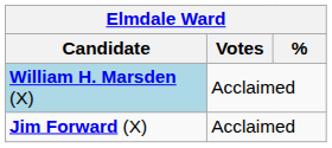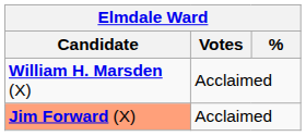William H. Marsden (X) | Candidate: lightblue background -> no background
Jim Forward (X) | Candidate: no background -> lightsalmon background
